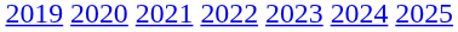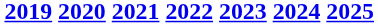row 1 | column 1: normal -> bold
